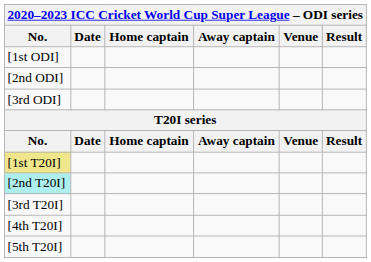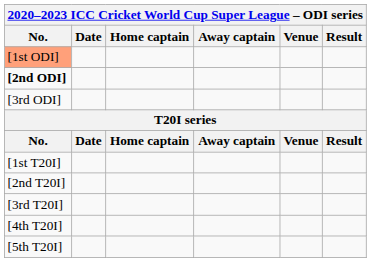[1st ODI] | No.: no background -> lightsalmon background
[2nd ODI] | No.: normal -> bold
[1st T20I] | No.: khaki background -> no background
[2nd T20I] | No.: paleturquoise background -> no background
